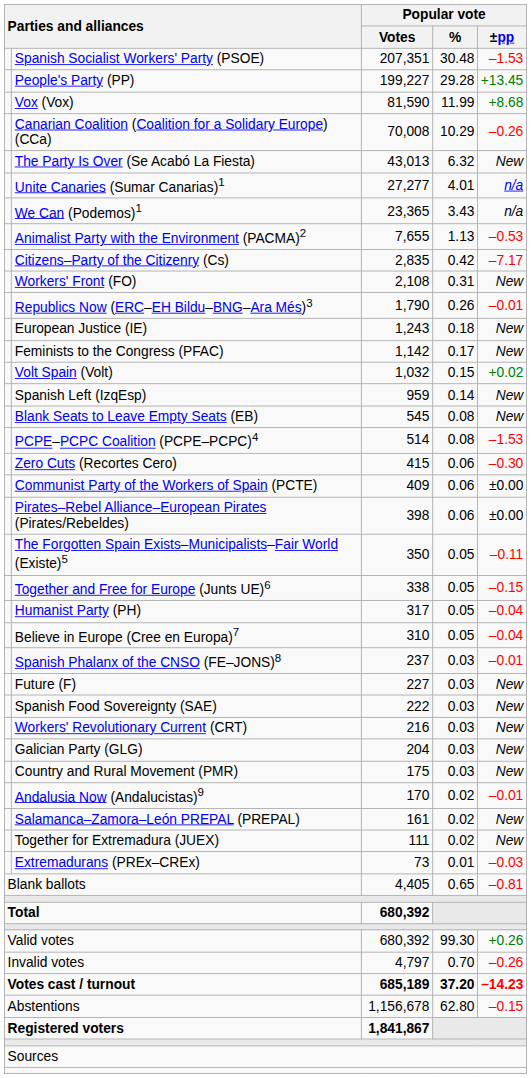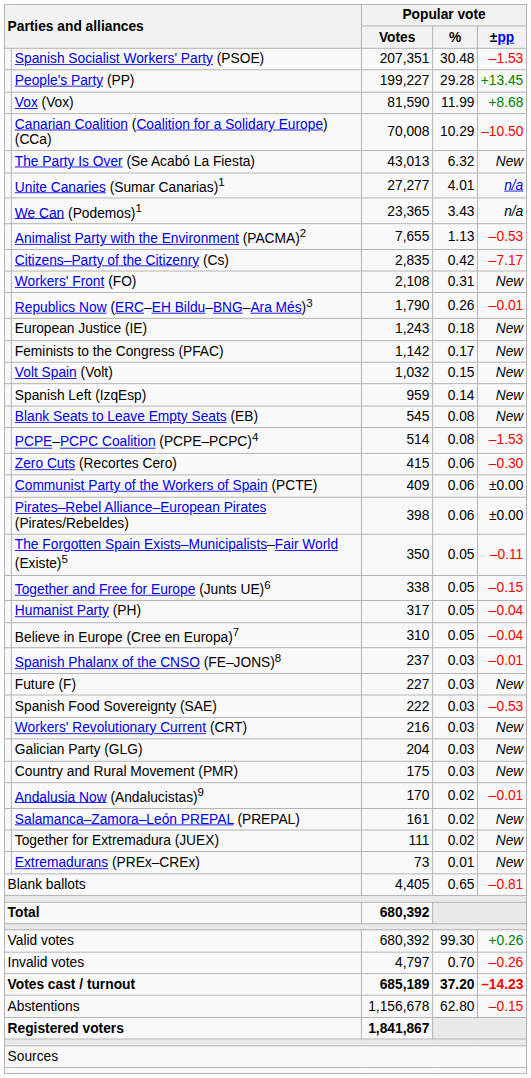Canarian Coalition (Coalition for a Solidary Europe) (CCa) | Popular vote / ±pp: –0.26 -> –10.50
Volt Spain (Volt) | Popular vote / ±pp: +0.02 -> New
Spanish Food Sovereignty (SAE) | Popular vote / ±pp: New -> –0.53
Extremadurans (PREx–CREx) | Popular vote / ±pp: –0.03 -> New
